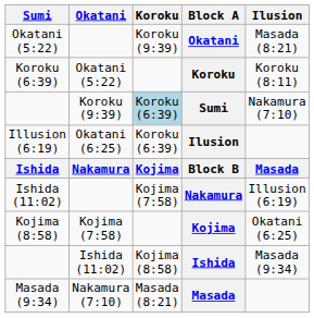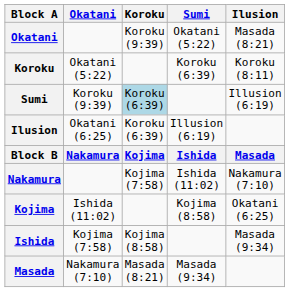columns swapped: Block A <-> Sumi
row 4 | Ilusion: Nakamura (7:10) -> Illusion (6:19)
row 7 | Ilusion: Illusion (6:19) -> Nakamura (7:10)
row 8 | Okatani: Kojima (7:58) -> Ishida (11:02)
row 9 | Okatani: Ishida (11:02) -> Kojima (7:58)
